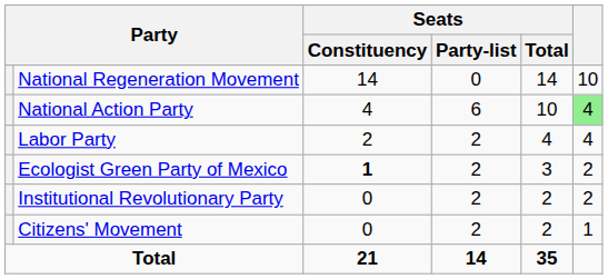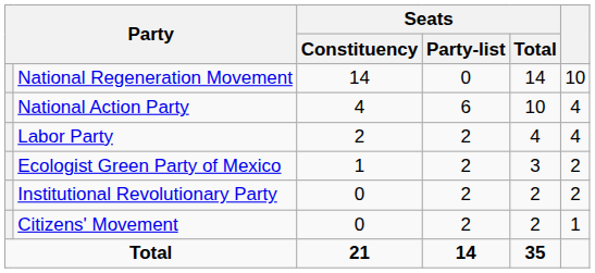National Action Party | column 6: lightgreen background -> no background
Ecologist Green Party of Mexico | Seats / Constituency: bold -> normal
